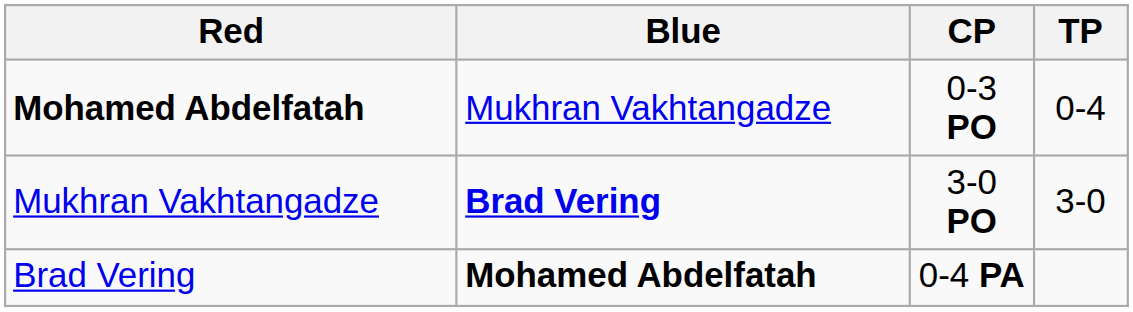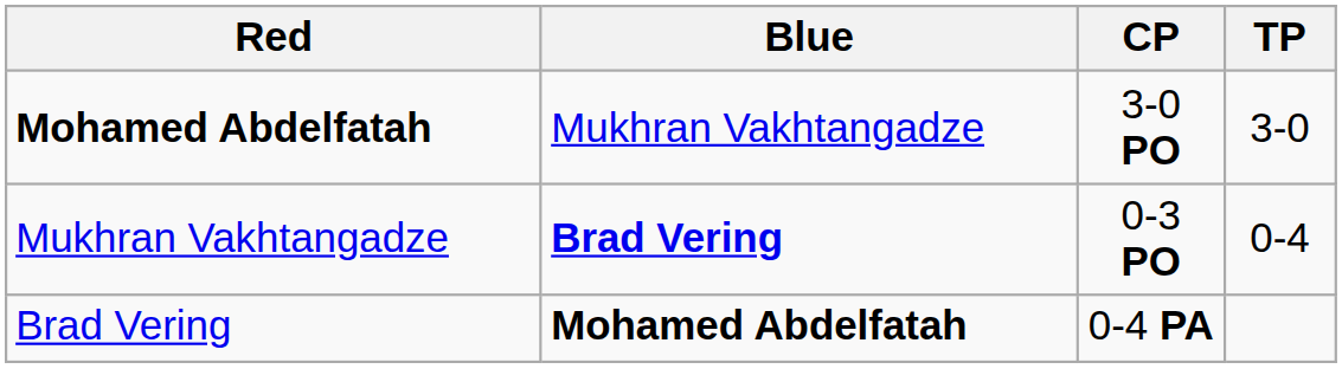row 2 | CP: 0-3 PO -> 3-0 PO
row 2 | TP: 0-4 -> 3-0
row 3 | CP: 3-0 PO -> 0-3 PO
row 3 | TP: 3-0 -> 0-4
